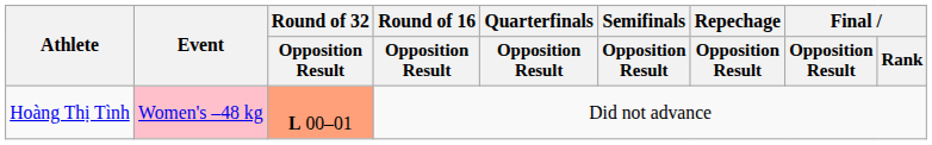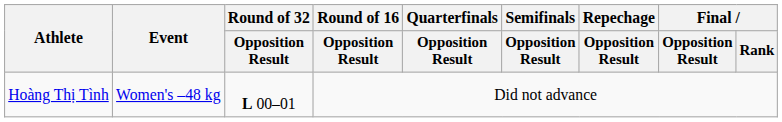Hoàng Thị Tình | Event: pink background -> no background
Hoàng Thị Tình | Round of 32 / Opposition Result: lightsalmon background -> no background
